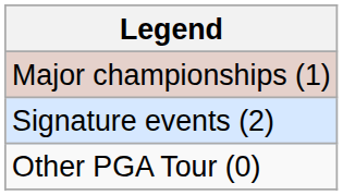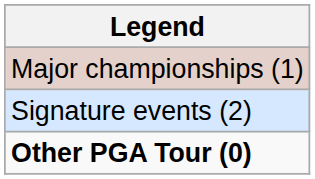row 4 | column 1: normal -> bold
